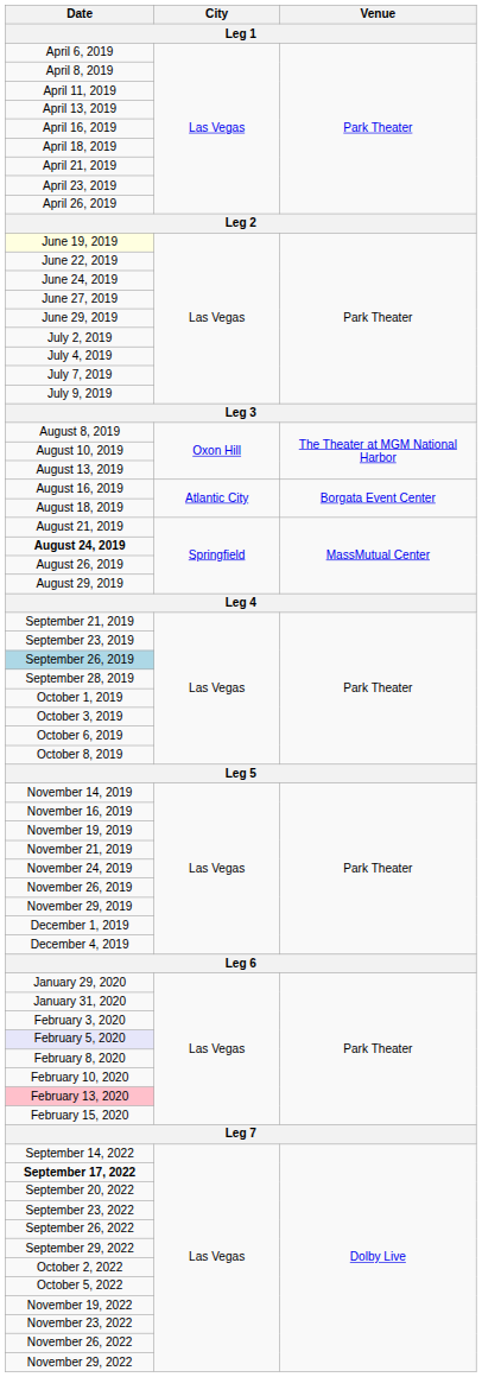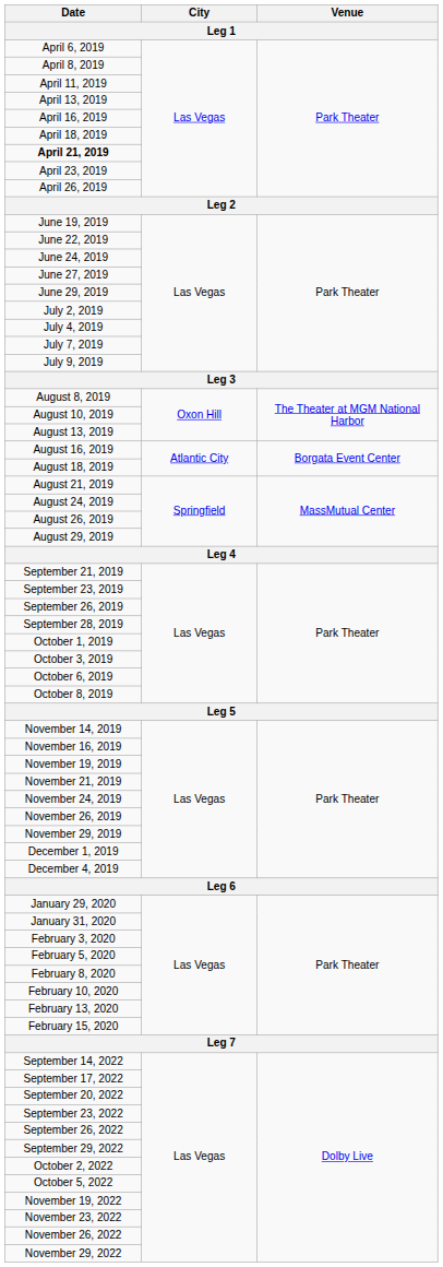April 21, 2019 | Date: normal -> bold
June 19, 2019 | Date: lightyellow background -> no background
August 24, 2019 | Date: bold -> normal
September 26, 2019 | Date: lightblue background -> no background
February 5, 2020 | Date: lavender background -> no background
February 13, 2020 | Date: pink background -> no background
September 17, 2022 | Date: bold -> normal
